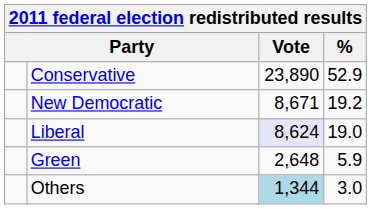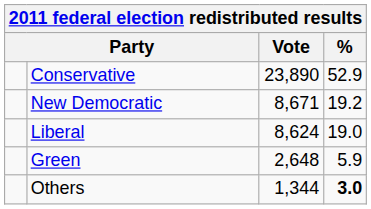Liberal | Vote: lavender background -> no background
Others | Vote: lightblue background -> no background
Others | %: normal -> bold
